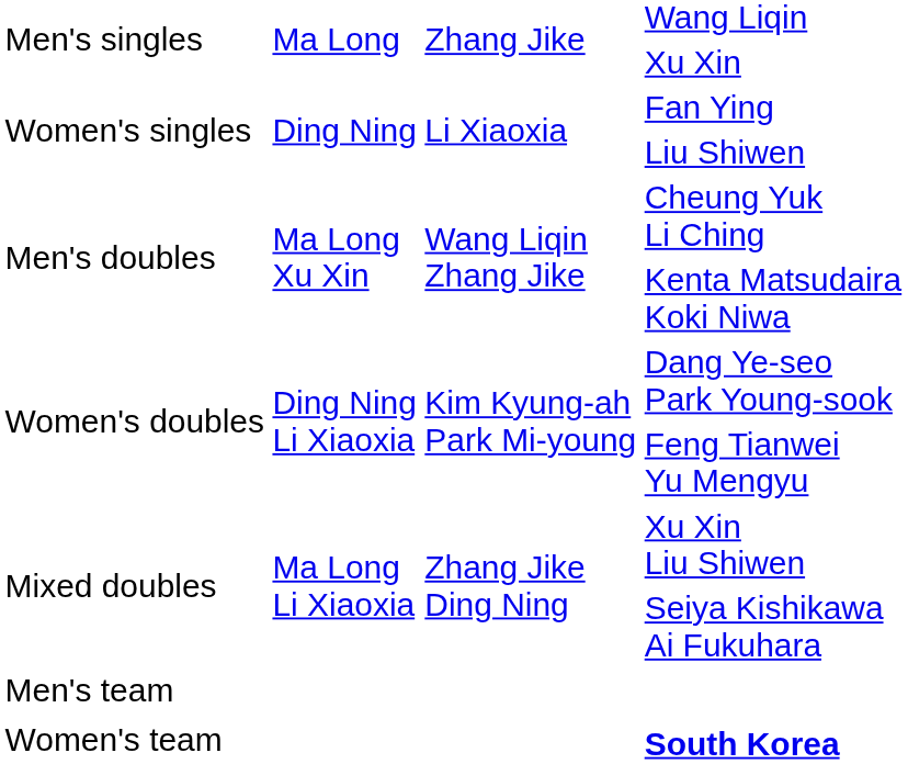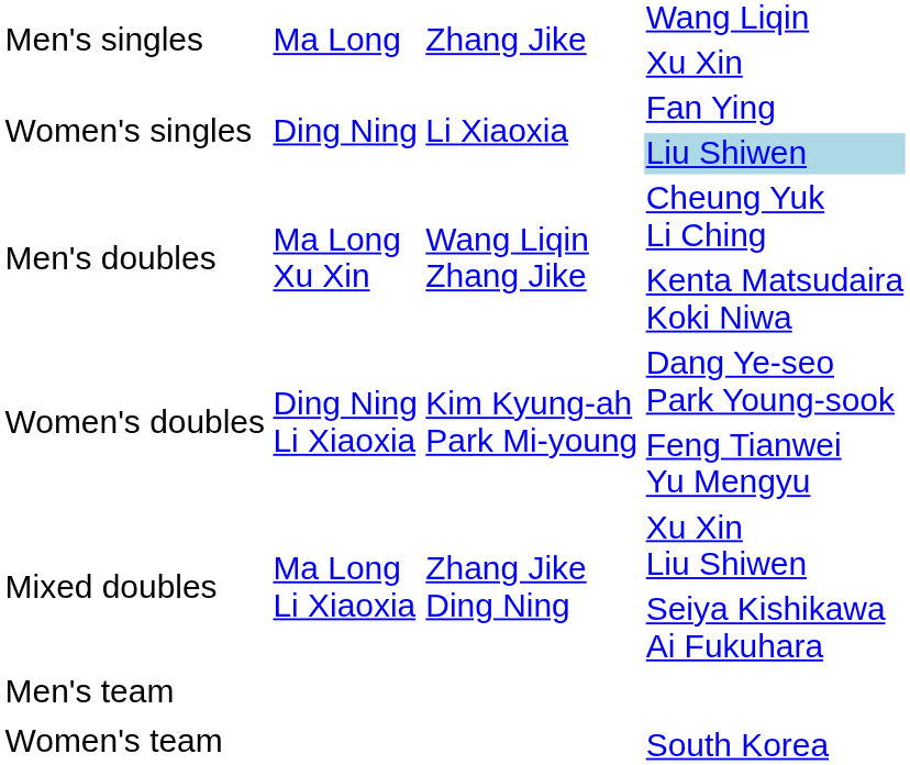Liu Shiwen | column 4: no background -> lightblue background
South Korea | column 4: bold -> normal
